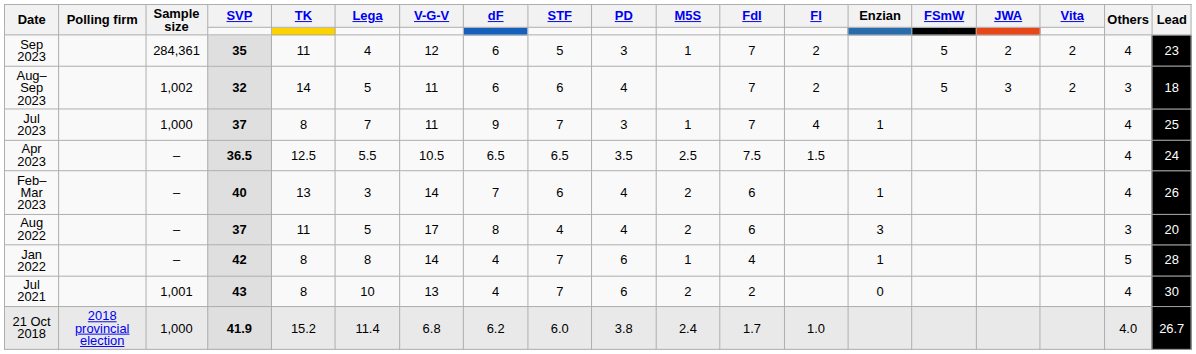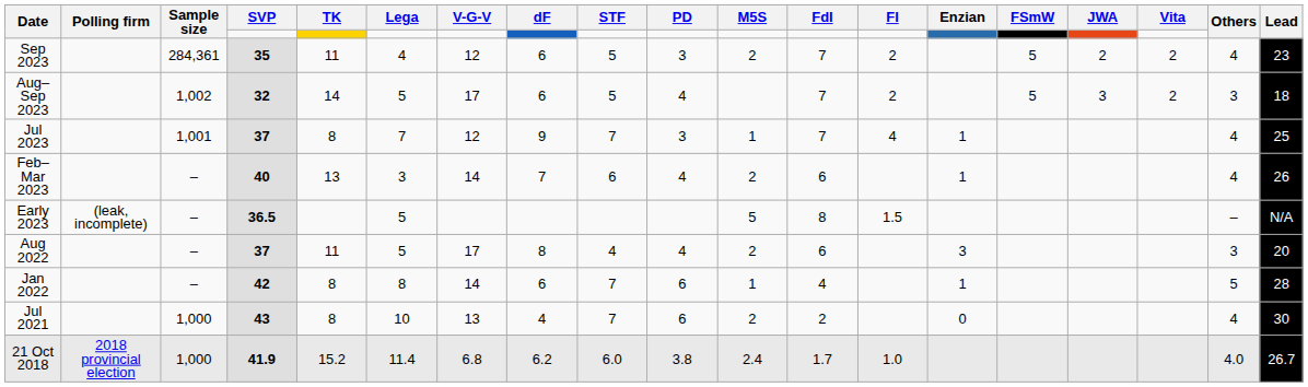Sep 2023 | M5S: 1 -> 2
Aug–Sep 2023 | V-G-V: 11 -> 17
Aug–Sep 2023 | STF: 6 -> 5
Jul 2023 | Sample size: 1,000 -> 1,001
Jul 2023 | V-G-V: 11 -> 12
- row: Apr 2023 | – | 36.5 | 12.5 | 5.5 | 10.5 | 6.5 | 6.5 | 3.5 | 2.5 | 7.5 | 1.5 | 4 | 24
+ row: Early 2023 | (leak, incomplete) | – | 36.5 | 5 | 5 | 8 | 1.5 | – | N/A
Jan 2022 | dF: 4 -> 6
Jul 2021 | Sample size: 1,001 -> 1,000
